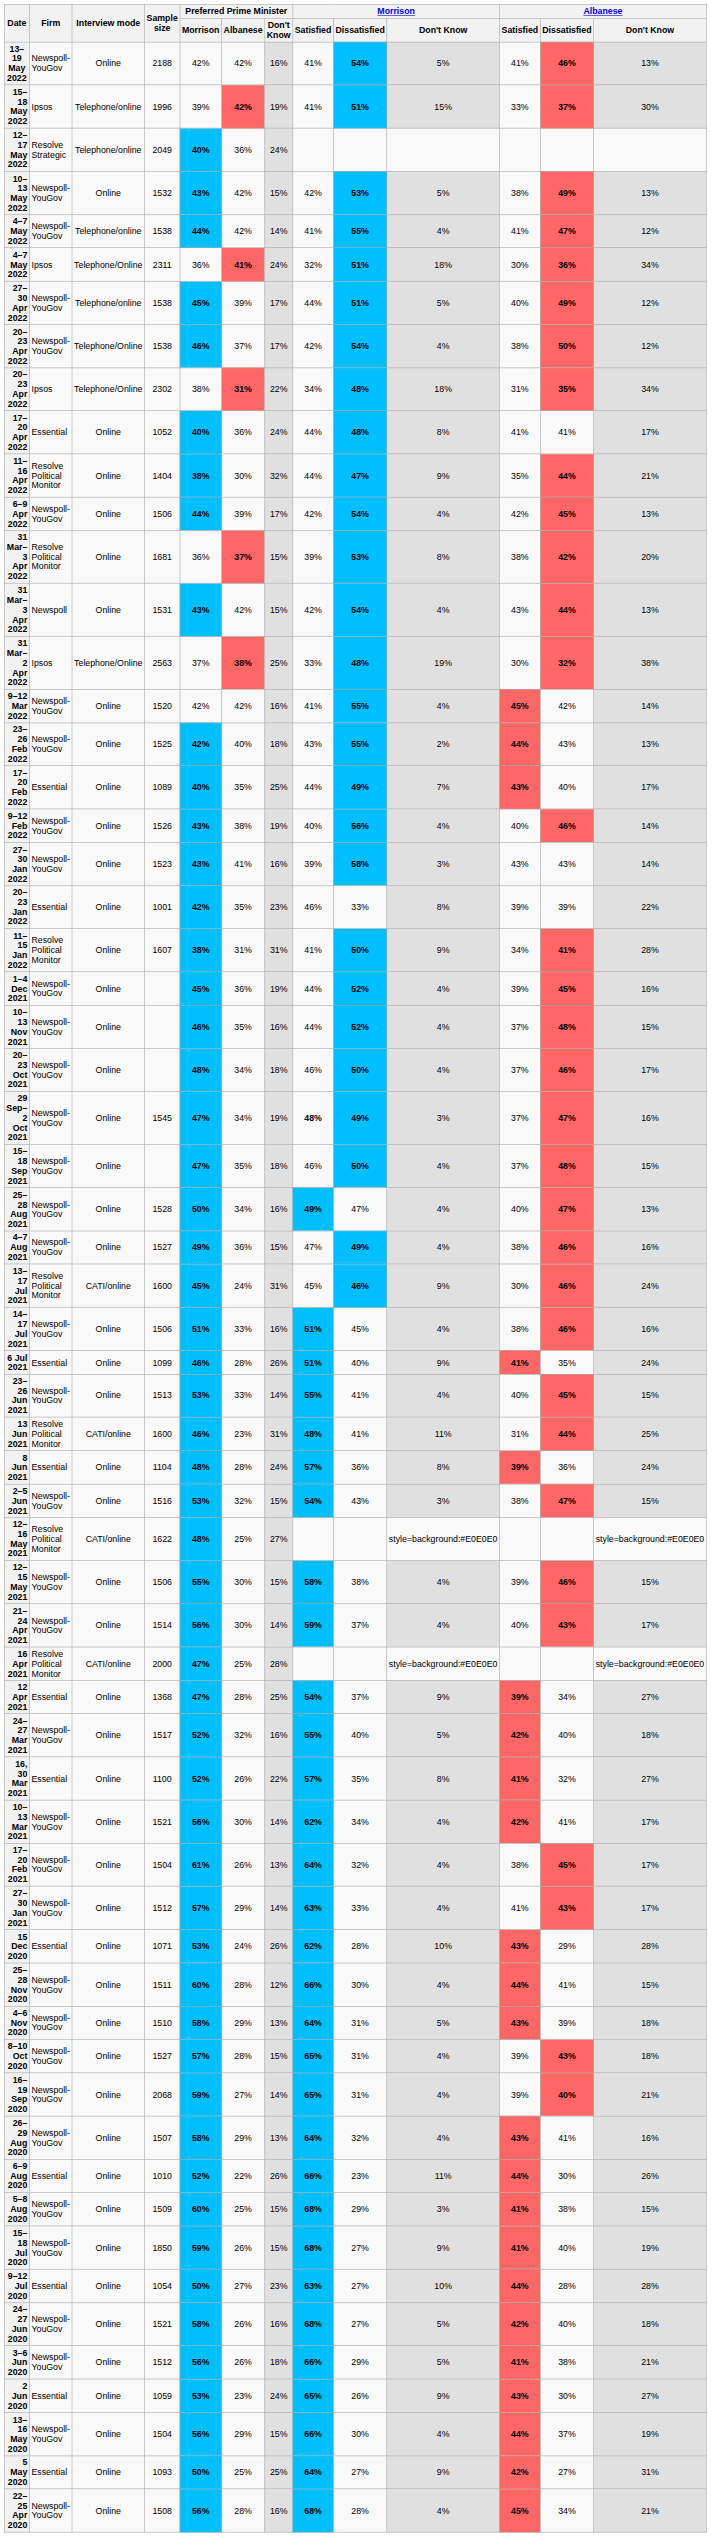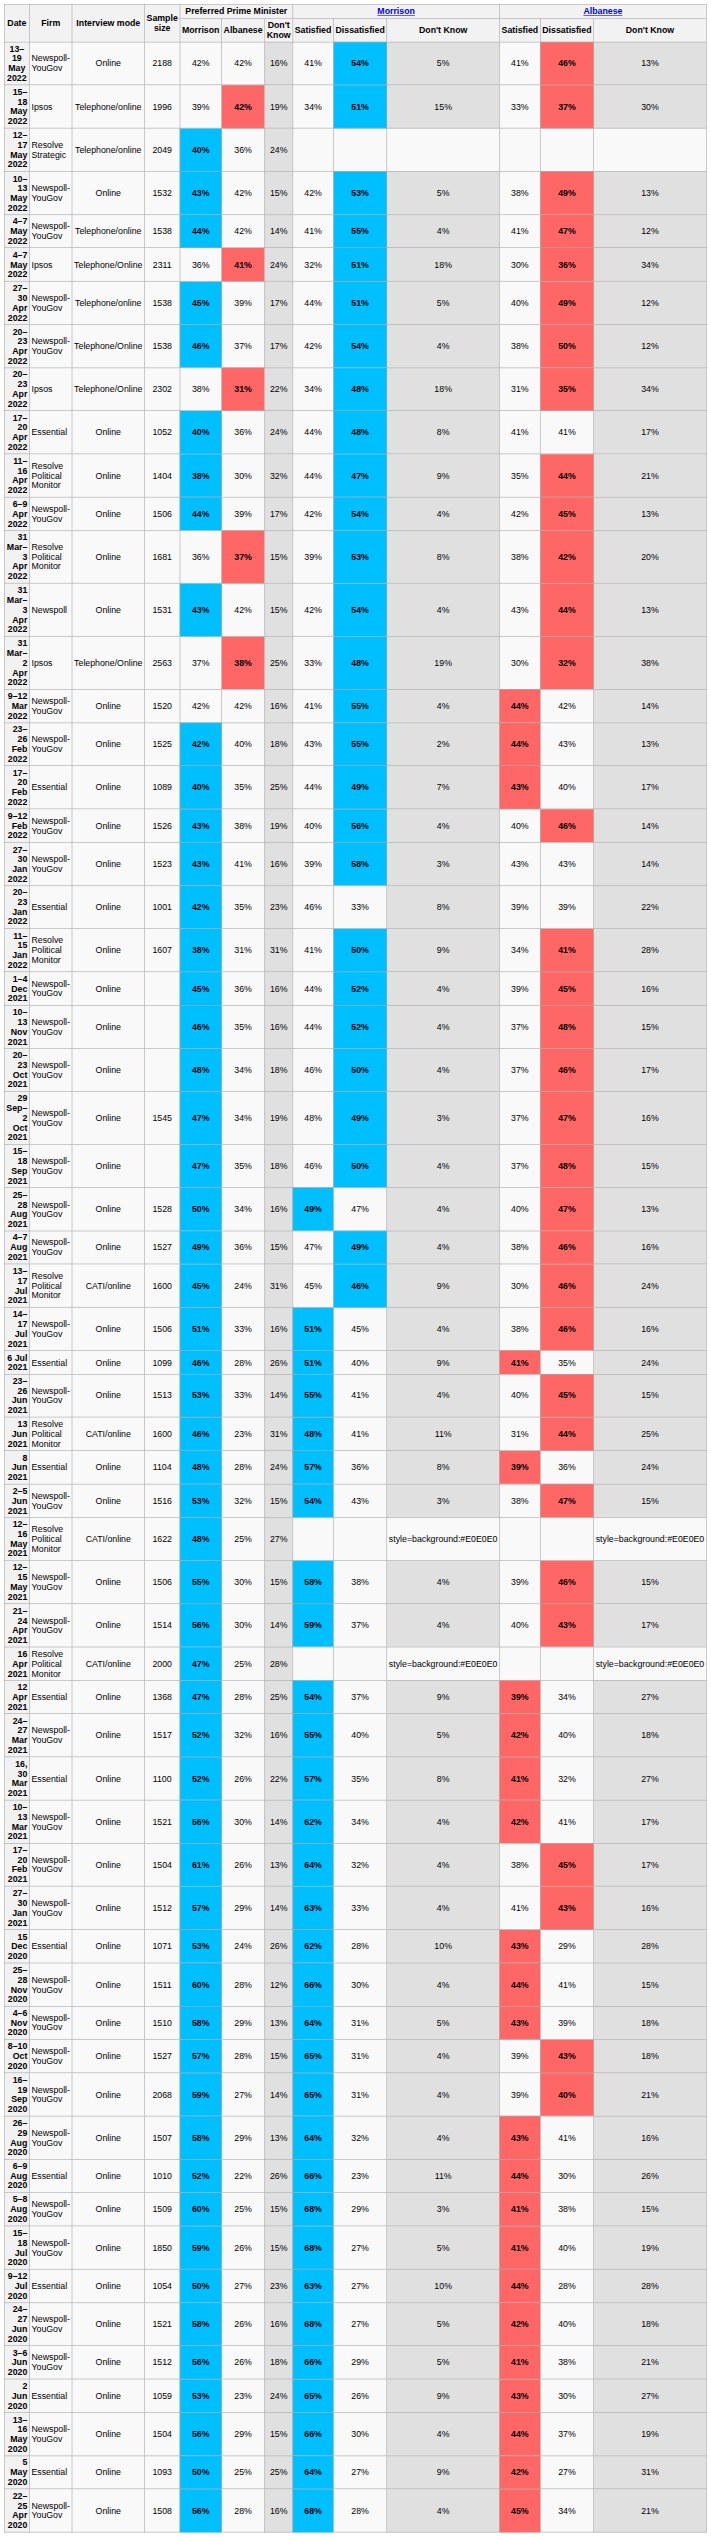15–18 May 2022 | Morrison / Satisfied: 41% -> 34%
9–12 Mar 2022 | Albanese / Satisfied: 45% -> 44%
1–4 Dec 2021 | Preferred Prime Minister / Don't Know: 19% -> 16%
29 Sep–2 Oct 2021 | Morrison / Satisfied: bold -> normal
27–30 Jan 2021 | Albanese / Don't Know: 17% -> 16%
15–18 Jul 2020 | Morrison / Don't Know: 9% -> 5%
